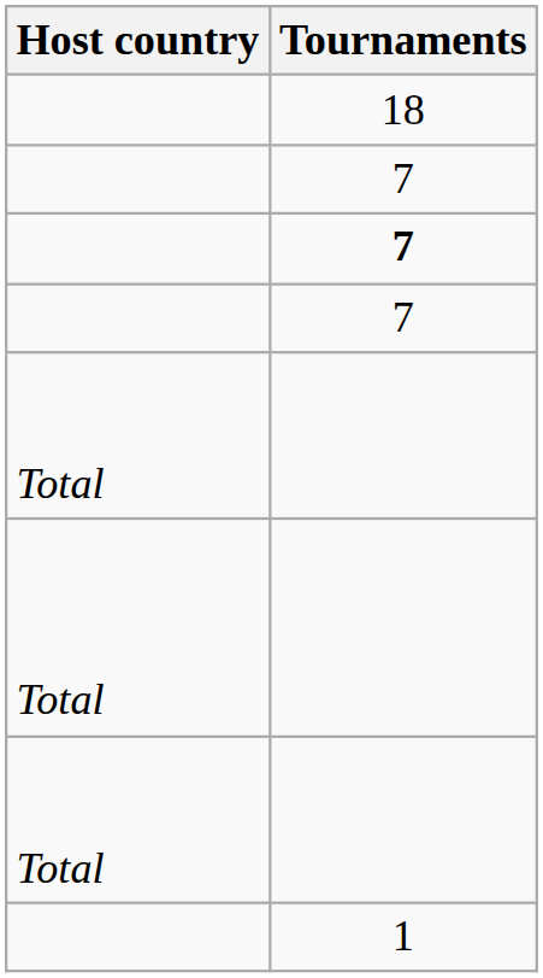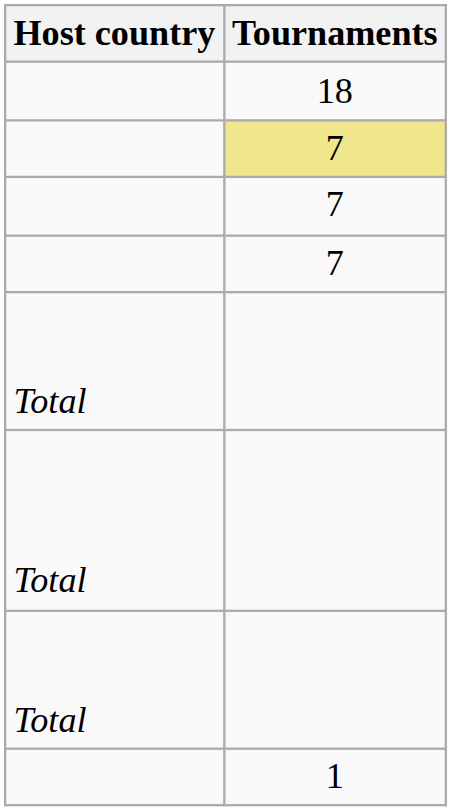row 3 | Tournaments: no background -> khaki background
row 4 | Tournaments: bold -> normal
